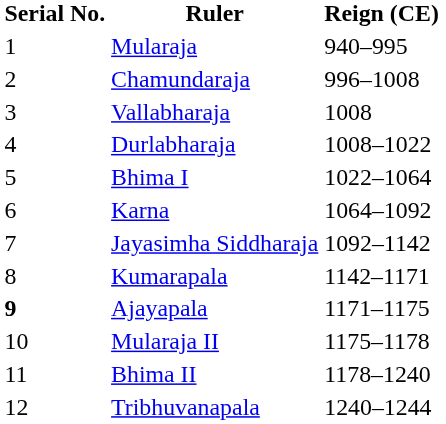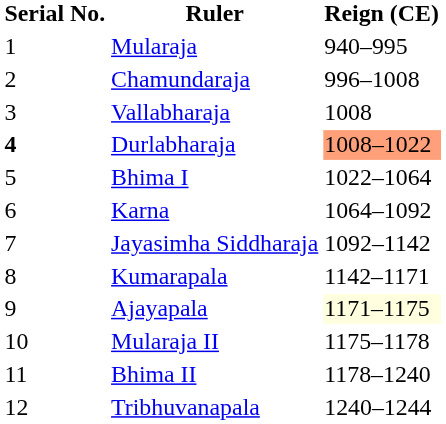Durlabharaja | Serial No.: normal -> bold
Durlabharaja | Reign (CE): no background -> lightsalmon background
Ajayapala | Serial No.: bold -> normal
Ajayapala | Reign (CE): no background -> lightyellow background
